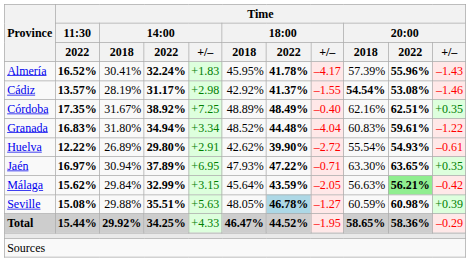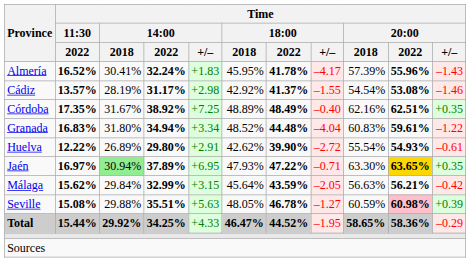Cádiz | Time / 20:00 / 2018: bold -> normal
Jaén | Time / 14:00 / 2018: no background -> lightgreen background
Jaén | Time / 20:00 / 2022: no background -> gold background
Málaga | Time / 20:00 / 2022: lightgreen background -> no background
Seville | Time / 18:00 / 2022: lightblue background -> no background
Seville | Time / 20:00 / 2022: no background -> pink background
